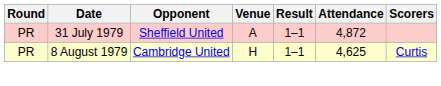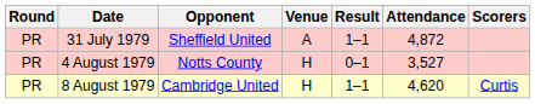+ row: PR | 4 August 1979 | Notts County | H | 0–1 | 3,527
8 August 1979 | Attendance: 4,625 -> 4,620
